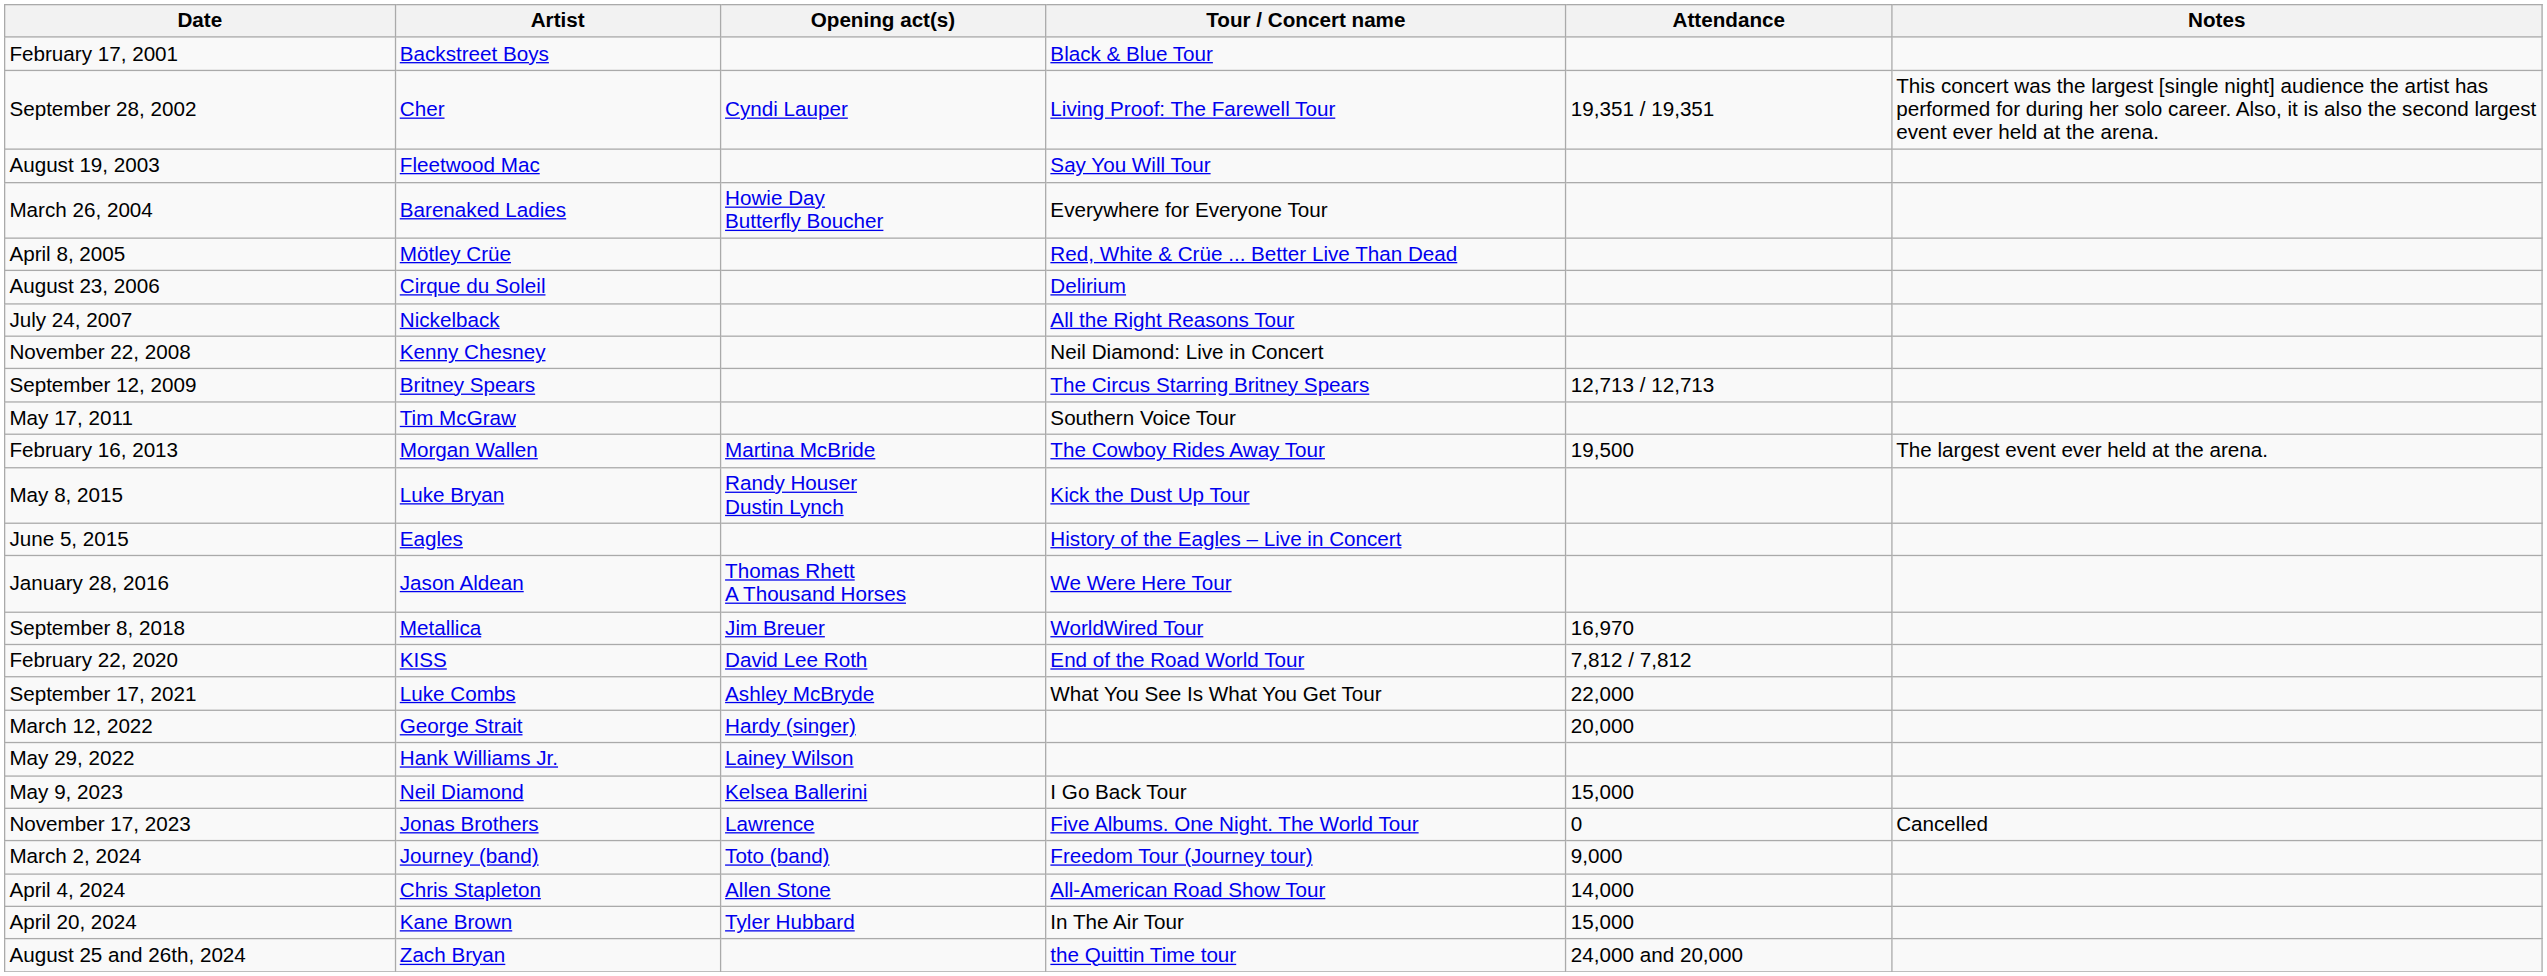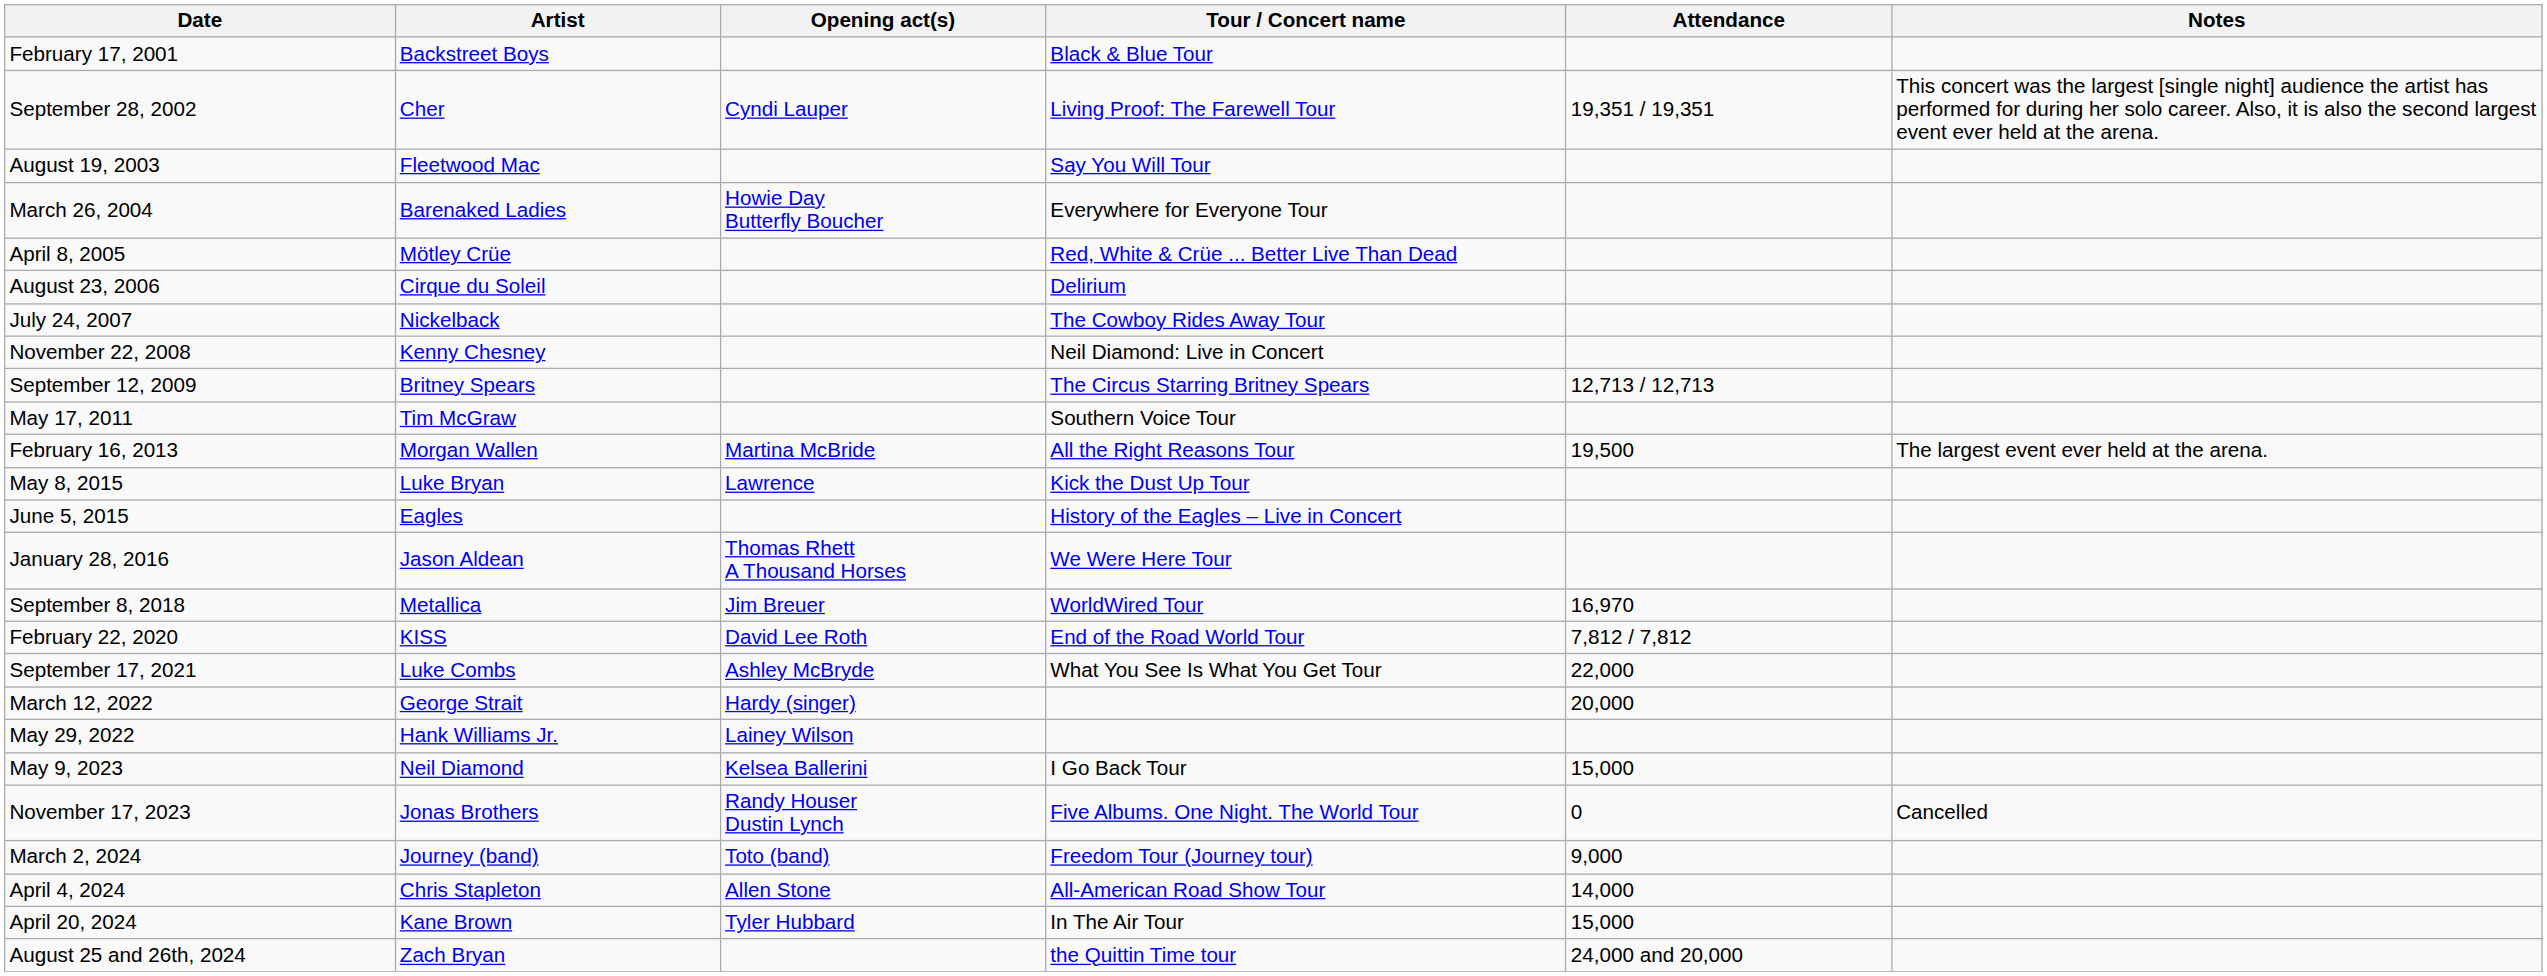July 24, 2007 | Tour / Concert name: All the Right Reasons Tour -> The Cowboy Rides Away Tour
February 16, 2013 | Tour / Concert name: The Cowboy Rides Away Tour -> All the Right Reasons Tour
May 8, 2015 | Opening act(s): Randy Houser Dustin Lynch -> Lawrence
November 17, 2023 | Opening act(s): Lawrence -> Randy Houser Dustin Lynch
